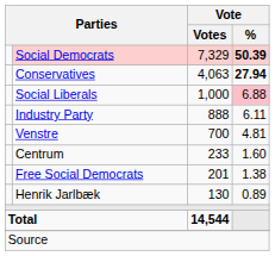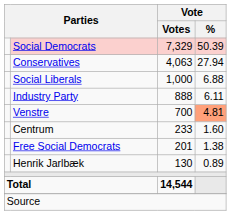Social Democrats | Vote / %: bold -> normal
Conservatives | Vote / %: bold -> normal
Social Liberals | Vote / %: pink background -> no background
Venstre | Vote / %: no background -> lightsalmon background
